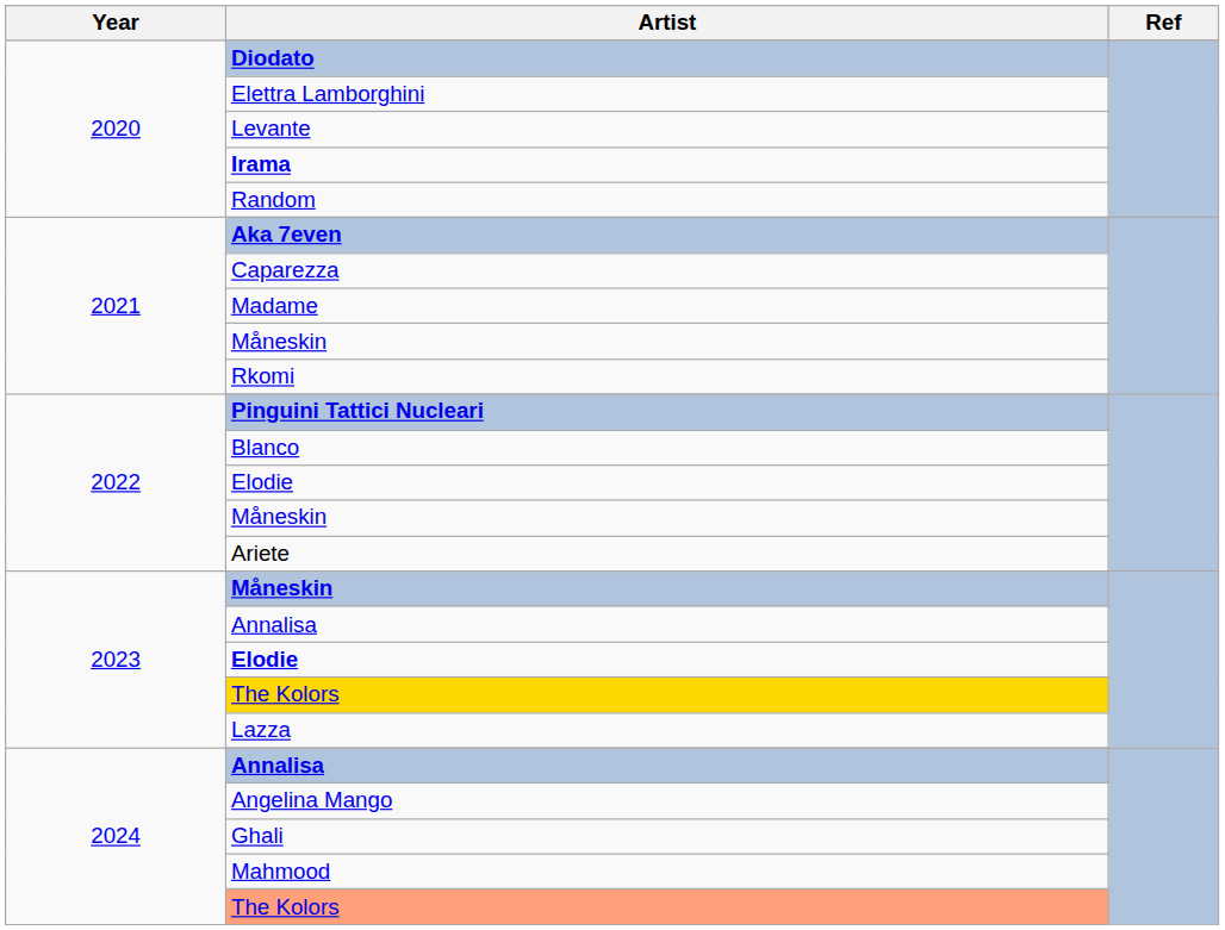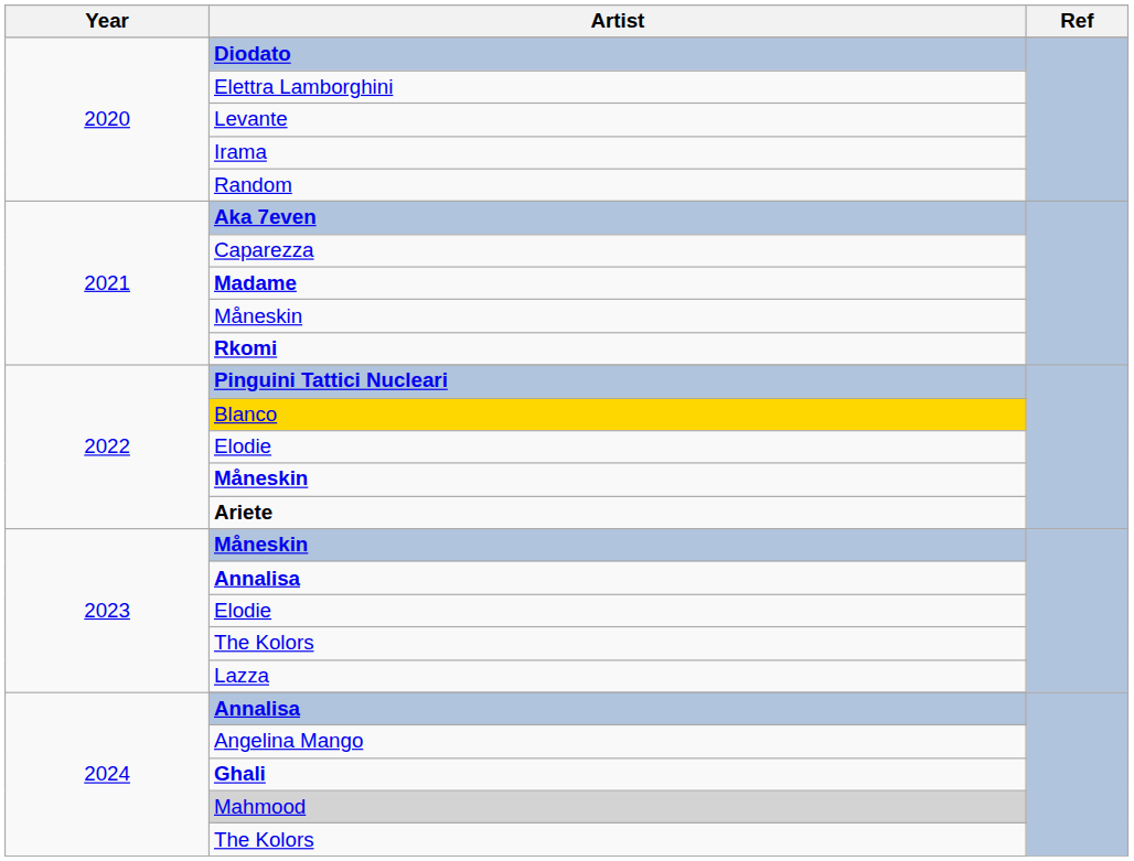Irama | Artist: bold -> normal
Madame | Artist: normal -> bold
Rkomi | Artist: normal -> bold
Blanco | Artist: no background -> gold background
2022 / Måneskin | Artist: normal -> bold
Ariete | Artist: normal -> bold
2023 / Annalisa | Artist: normal -> bold
2023 / Elodie | Artist: bold -> normal
2023 / The Kolors | Artist: gold background -> no background
Ghali | Artist: normal -> bold
Mahmood | Artist: no background -> lightgrey background
2024 / The Kolors | Artist: lightsalmon background -> no background
